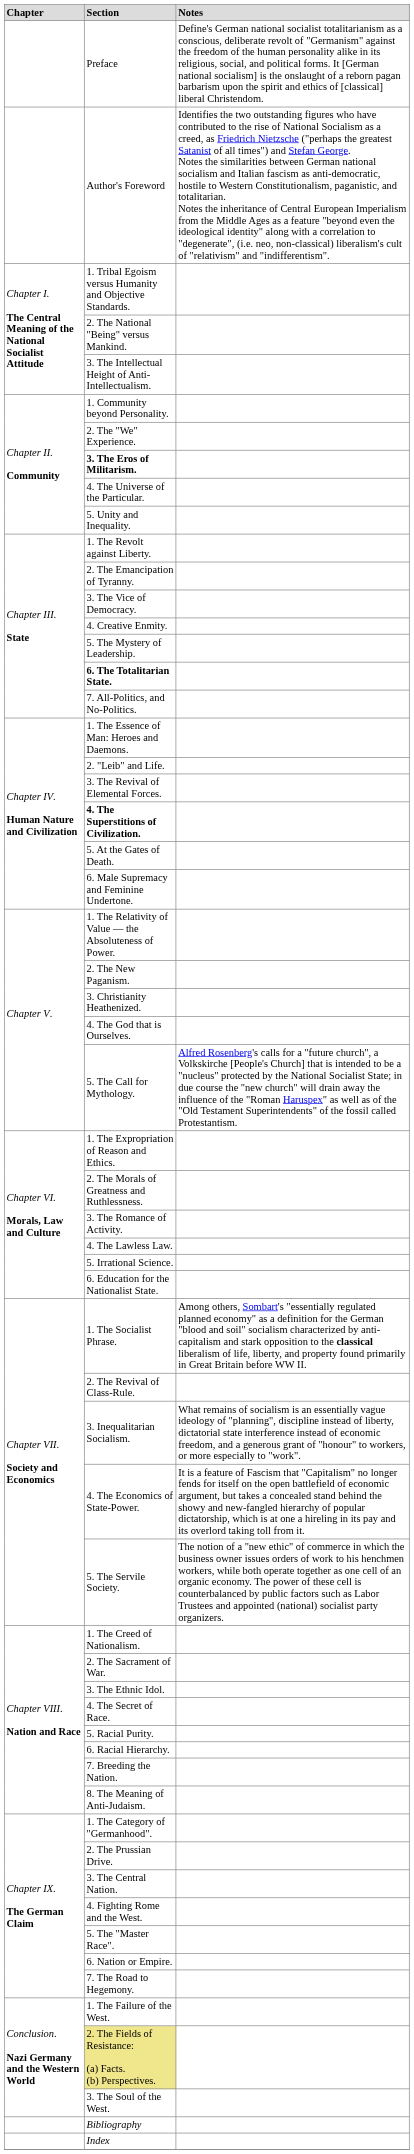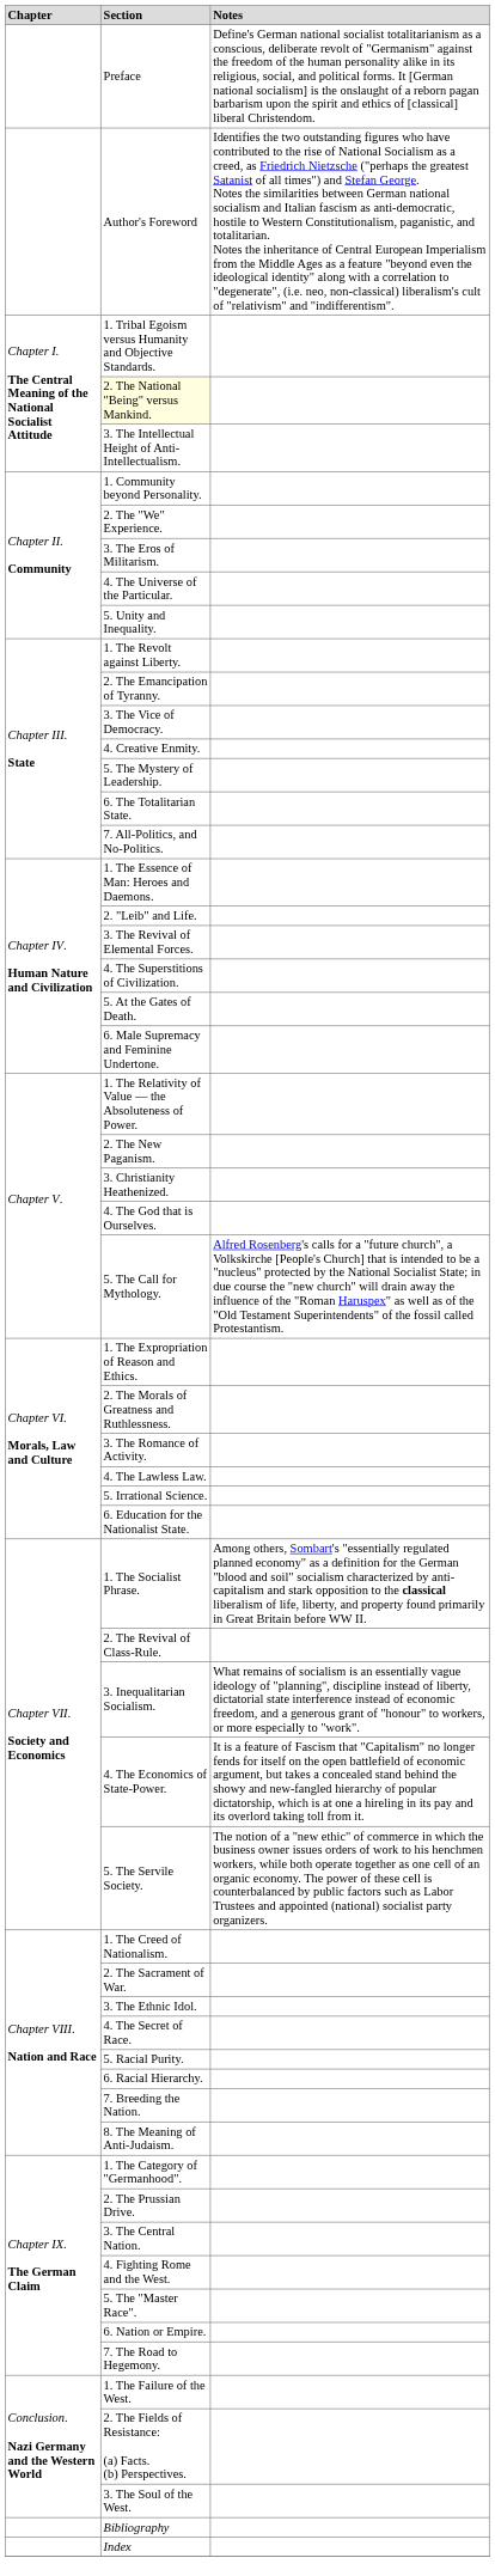2. The National "Being" versus Mankind. | Section: no background -> lightyellow background
3. The Eros of Militarism. | Section: bold -> normal
6. The Totalitarian State. | Section: bold -> normal
4. The Superstitions of Civilization. | Section: bold -> normal
2. The Fields of Resistance: (a) Facts. (b) Perspectives. | Section: khaki background -> no background
